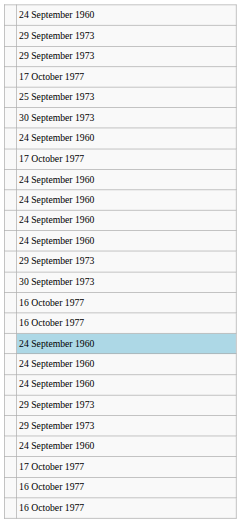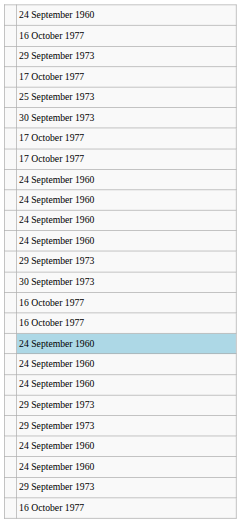row 2 | column 2: 29 September 1973 -> 16 October 1977
row 7 | column 2: 24 September 1960 -> 17 October 1977
row 23 | column 2: 17 October 1977 -> 24 September 1960
row 24 | column 2: 16 October 1977 -> 29 September 1973
